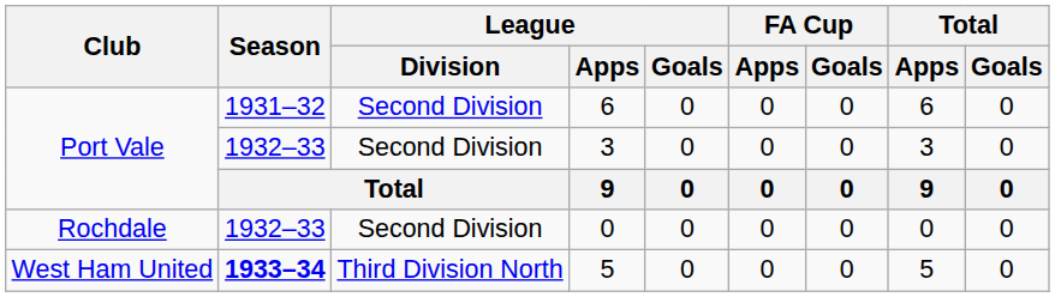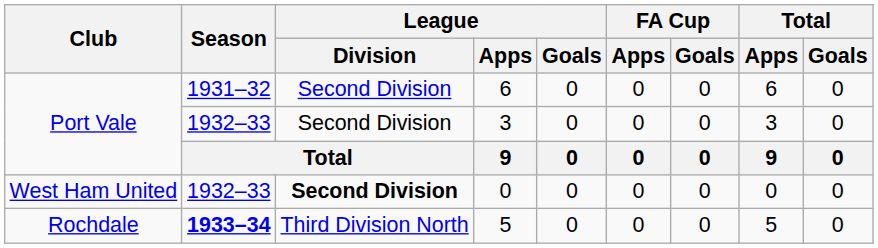row 6 | Club: Rochdale -> West Ham United
row 6 | League / Division: normal -> bold
row 7 | Club: West Ham United -> Rochdale
